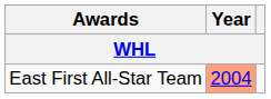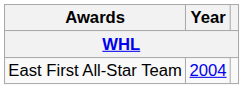row 3 | Year: lightsalmon background -> no background
